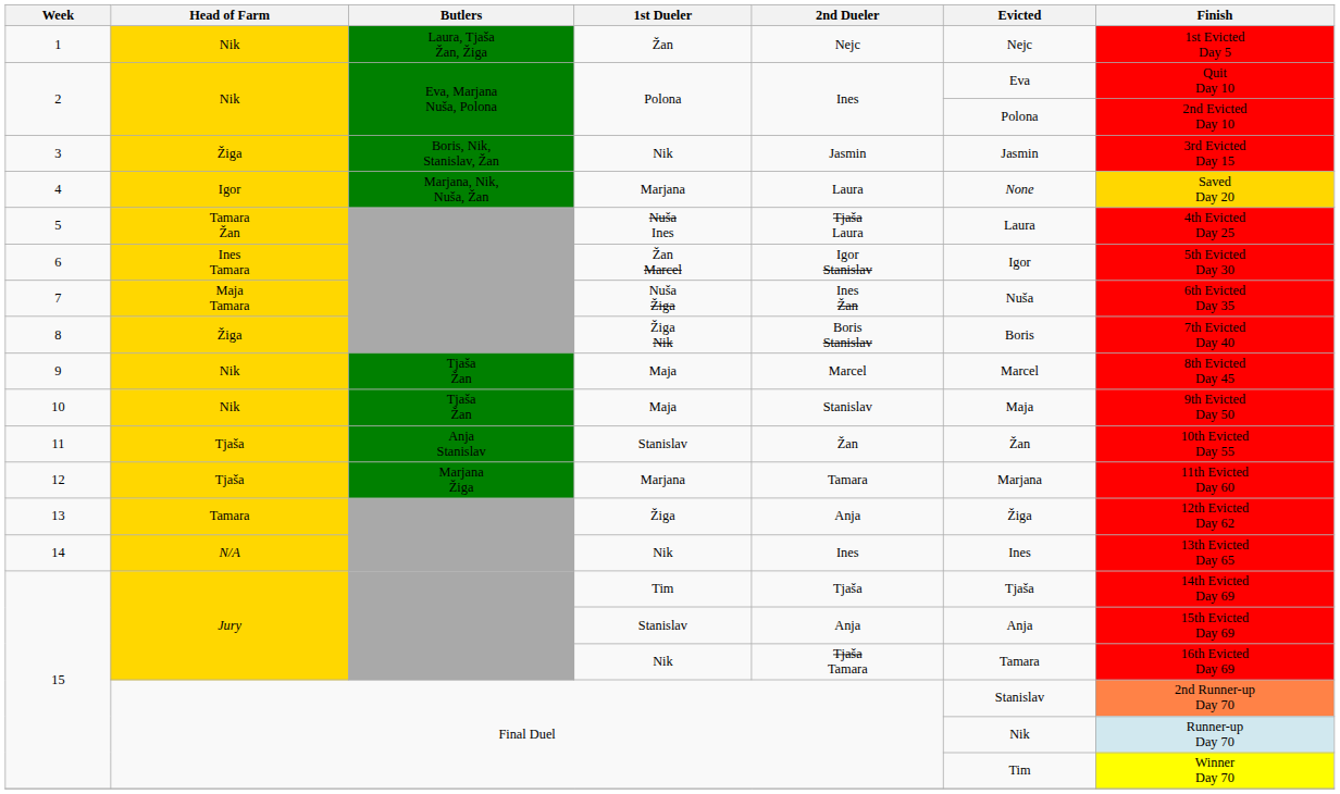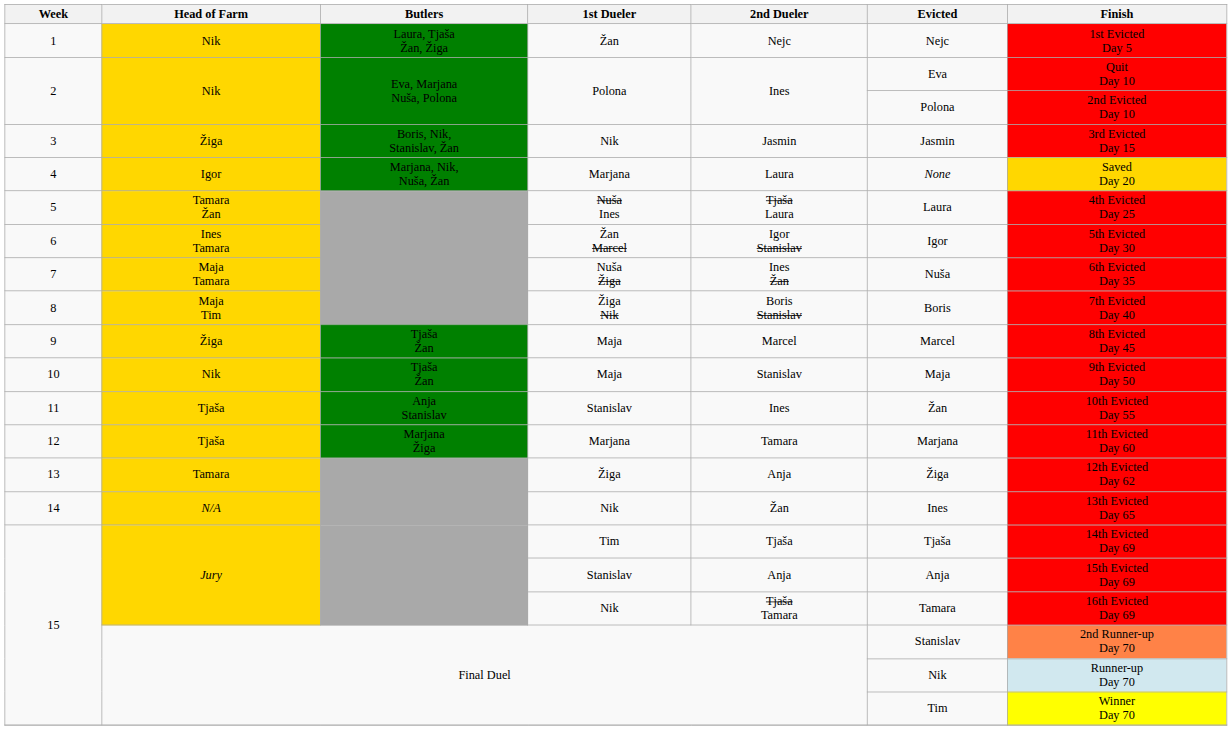8 | Head of Farm: Žiga -> Maja Tim
9 | Head of Farm: Nik -> Žiga
11 | 2nd Dueler: Žan -> Ines
14 | 2nd Dueler: Ines -> Žan
